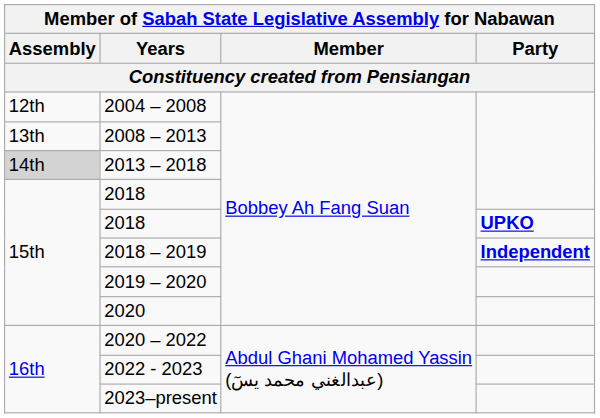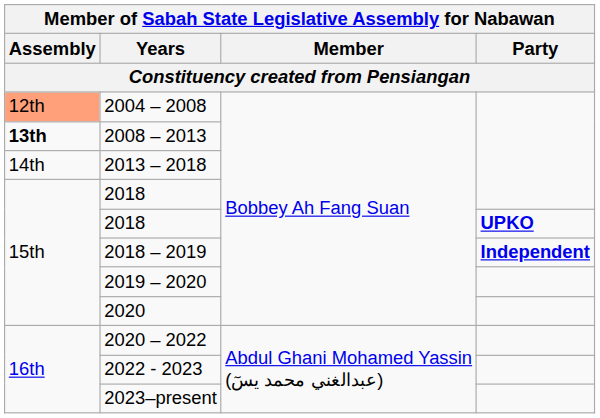2004 – 2008 | Assembly: no background -> lightsalmon background
2008 – 2013 | Assembly: normal -> bold
2013 – 2018 | Assembly: lightgrey background -> no background
